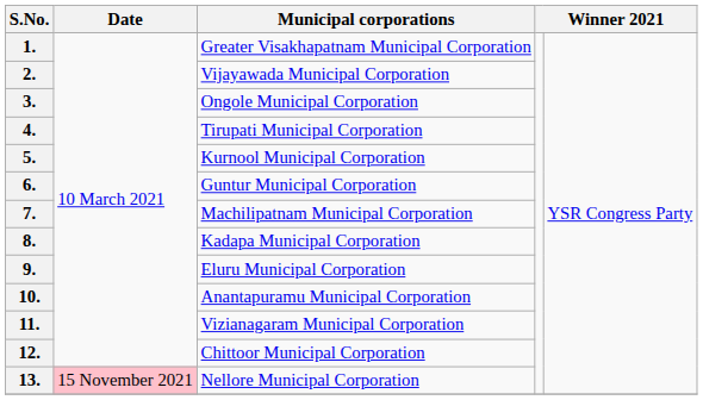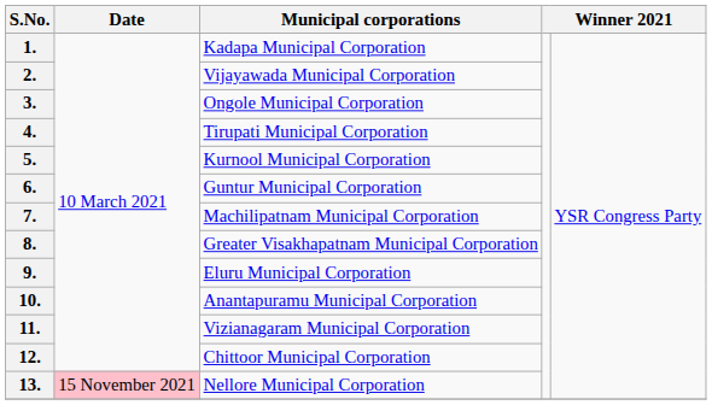1. | Municipal corporations: Greater Visakhapatnam Municipal Corporation -> Kadapa Municipal Corporation
8. | Municipal corporations: Kadapa Municipal Corporation -> Greater Visakhapatnam Municipal Corporation
